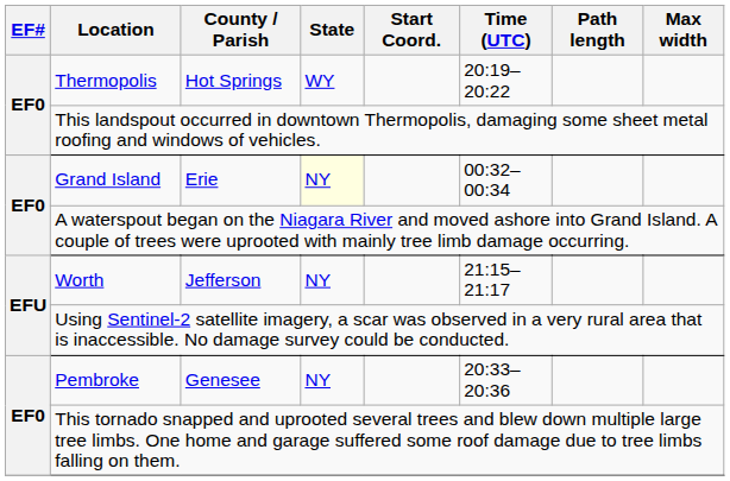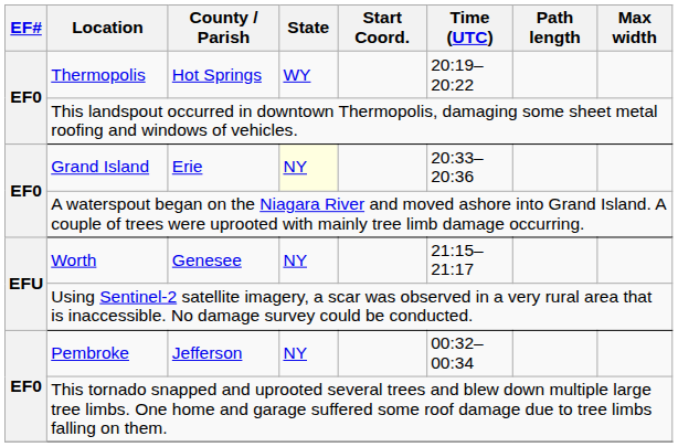Grand Island | Time (UTC): 00:32–00:34 -> 20:33–20:36
Worth | County / Parish: Jefferson -> Genesee
Pembroke | County / Parish: Genesee -> Jefferson
Pembroke | Time (UTC): 20:33–20:36 -> 00:32–00:34
